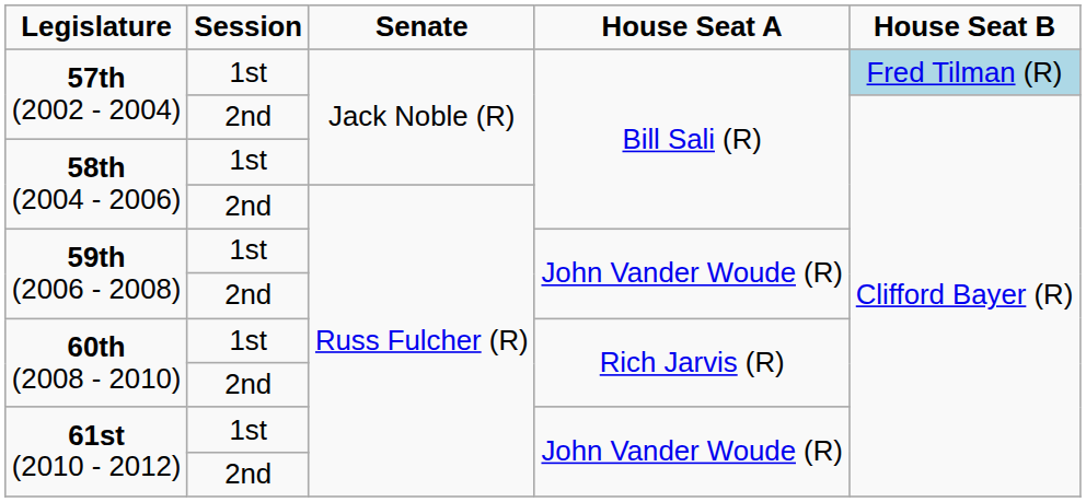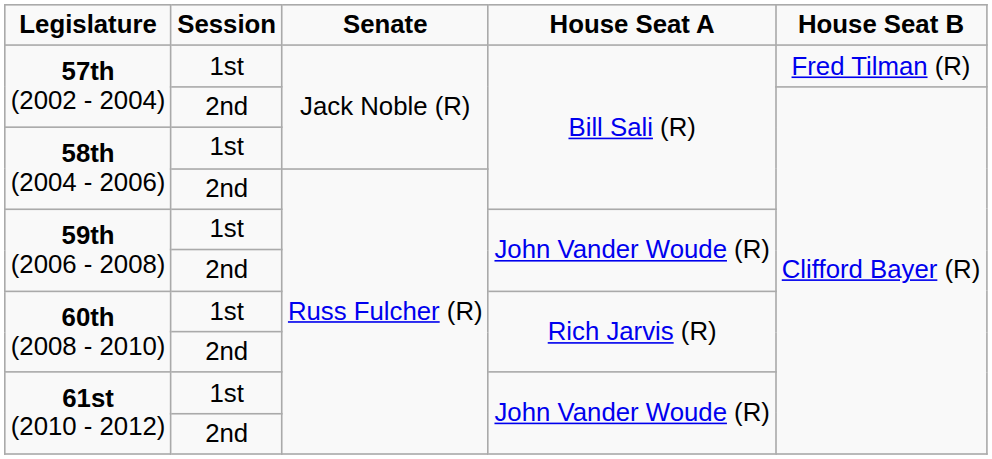57th (2002 - 2004) / 1st | House Seat B: lightblue background -> no background
